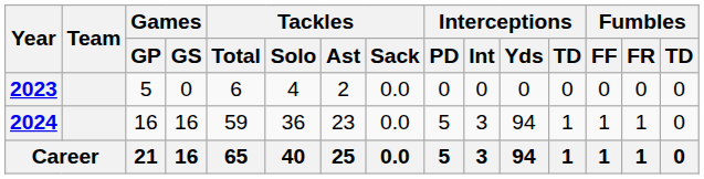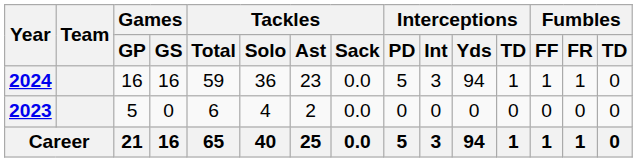rows swapped: 2023 <-> 2024
